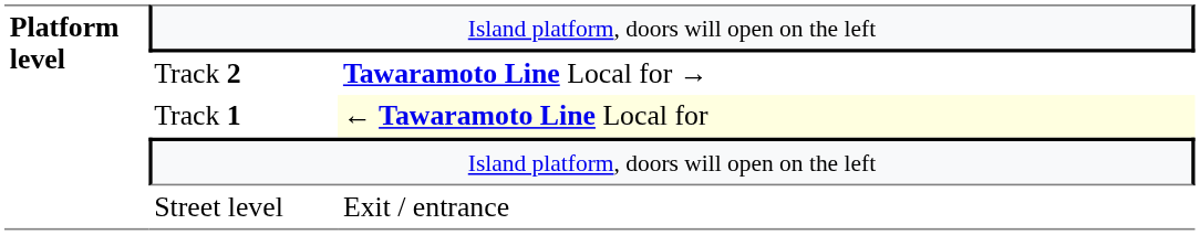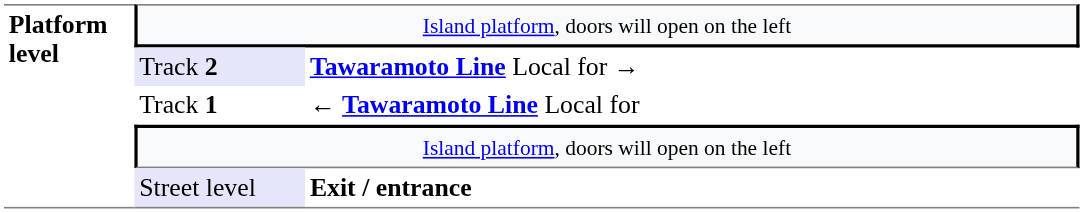Track 2 | column 2: no background -> lavender background
Track 1 | column 3: lightyellow background -> no background
Street level | column 2: no background -> lavender background
Street level | column 3: normal -> bold
